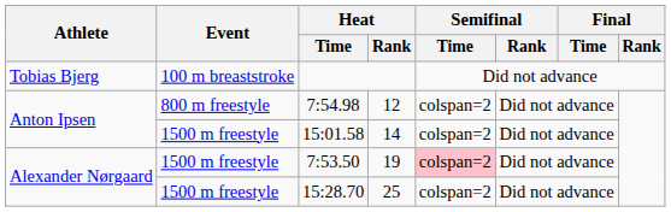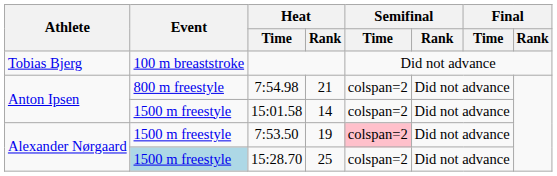7:54.98 | Heat / Rank: 12 -> 21
15:28.70 | Event: no background -> lightblue background
